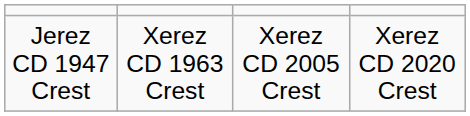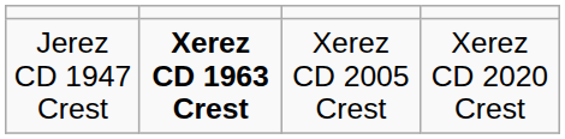Jerez CD 1947 Crest | column 2: normal -> bold
